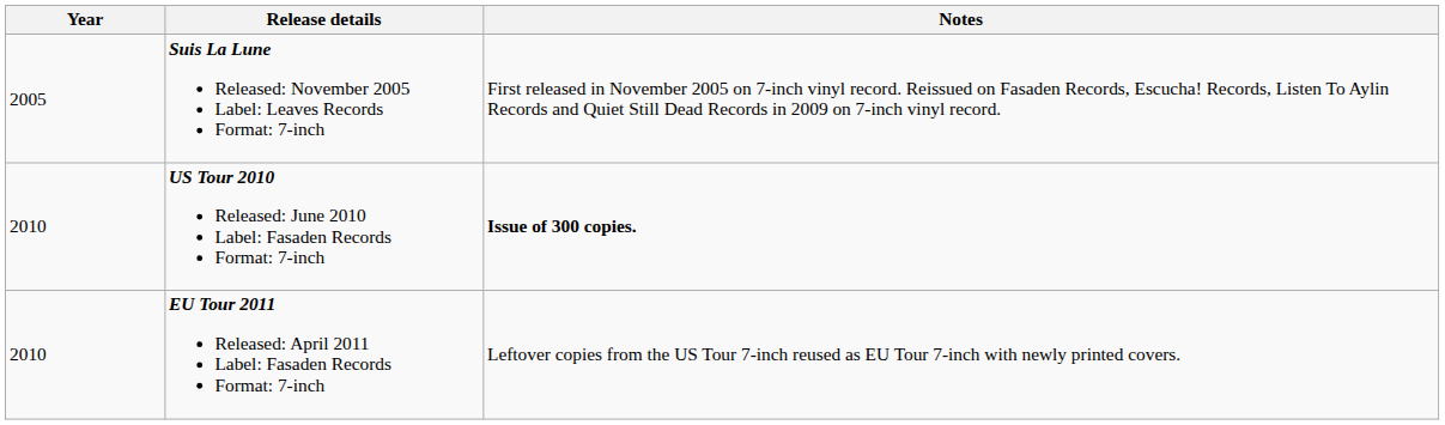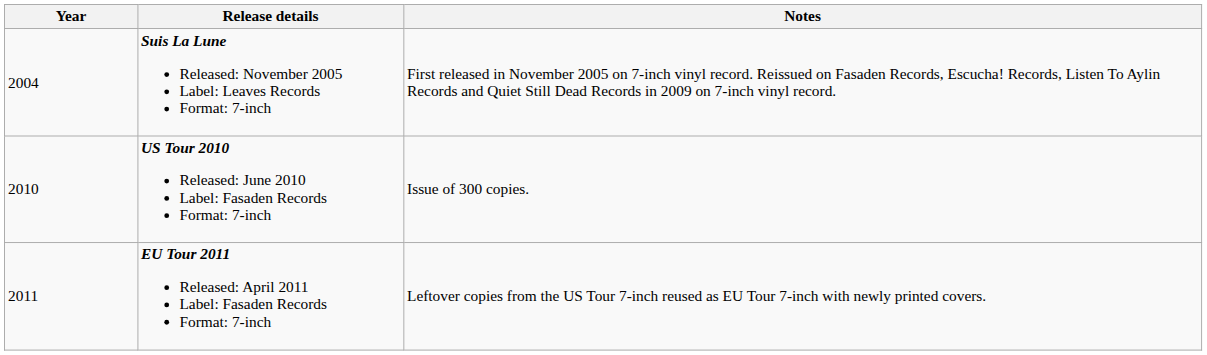row 2 | Year: 2005 -> 2004
row 3 | Notes: bold -> normal
row 4 | Year: 2010 -> 2011
